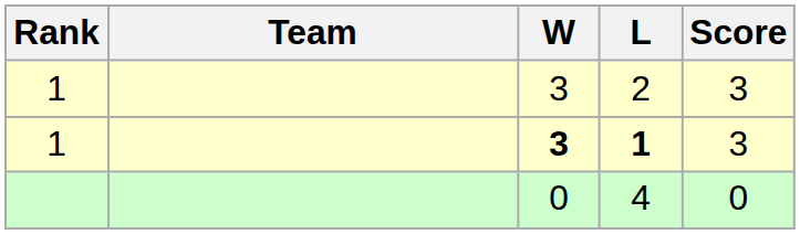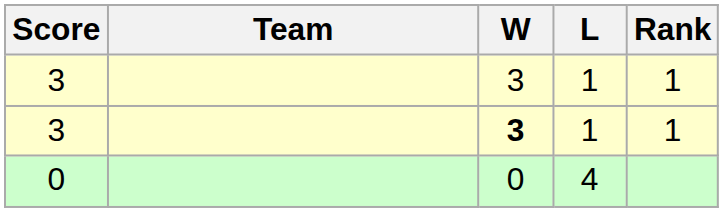columns swapped: Rank <-> Score
row 2 | L: 2 -> 1
row 3 | L: bold -> normal
